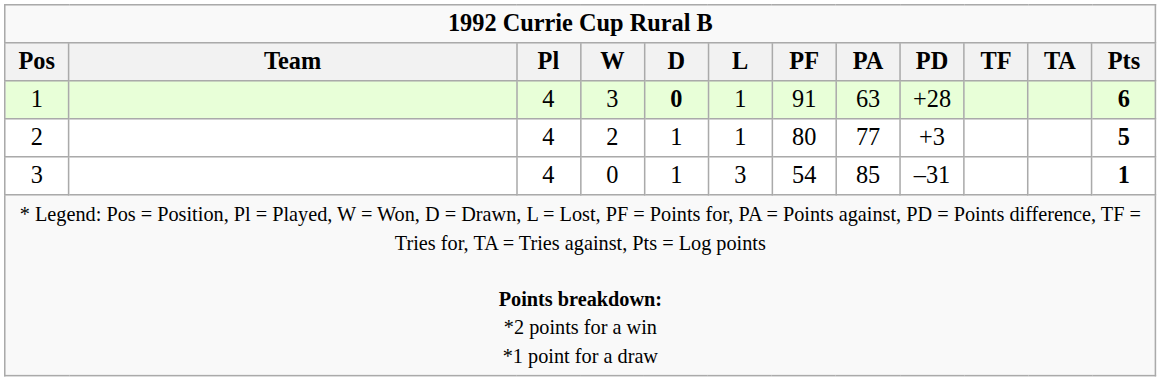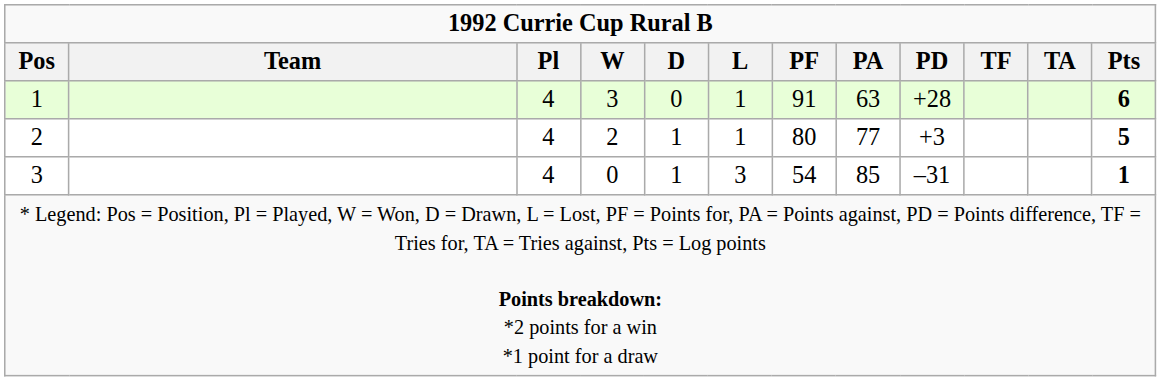row 3 | D: bold -> normal
